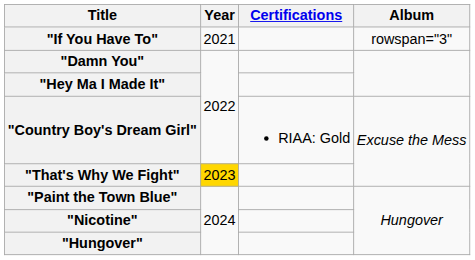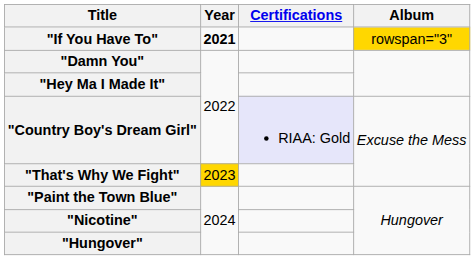"If You Have To" | Year: normal -> bold
"If You Have To" | Album: no background -> gold background
"Country Boy's Dream Girl" | Certifications: no background -> lavender background
